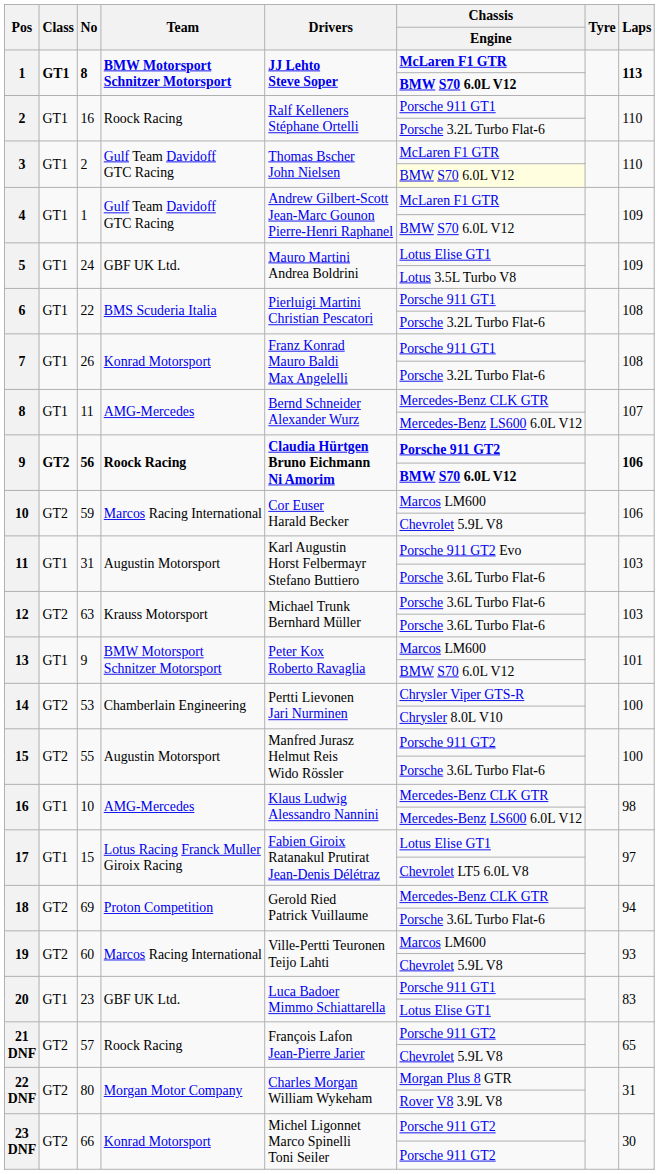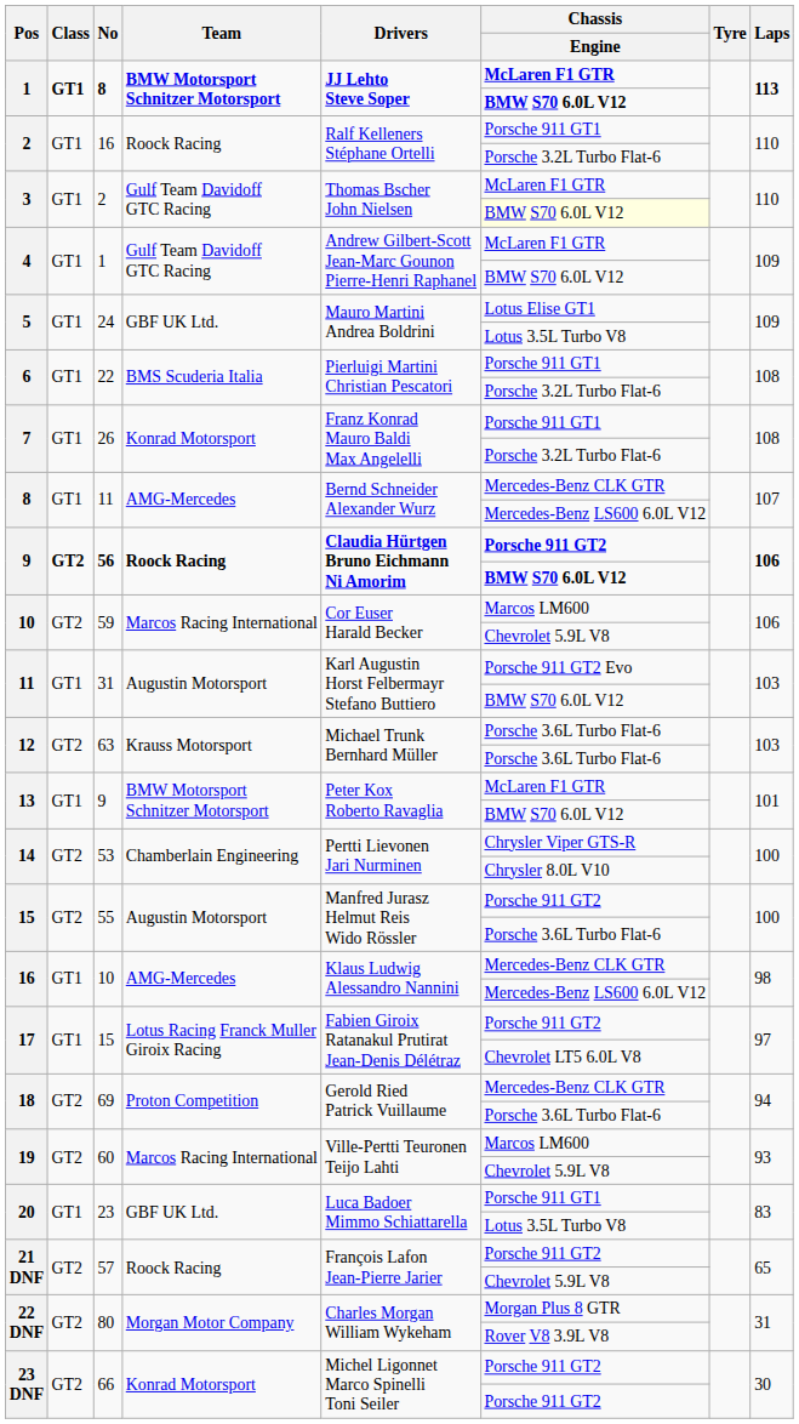row 24 | Chassis / Engine: Porsche 3.6L Turbo Flat-6 -> BMW S70 6.0L V12
row 27 | Chassis / Engine: Marcos LM600 -> McLaren F1 GTR
row 35 | Chassis / Engine: Lotus Elise GT1 -> Porsche 911 GT2
row 42 | Chassis / Engine: Lotus Elise GT1 -> Lotus 3.5L Turbo V8
